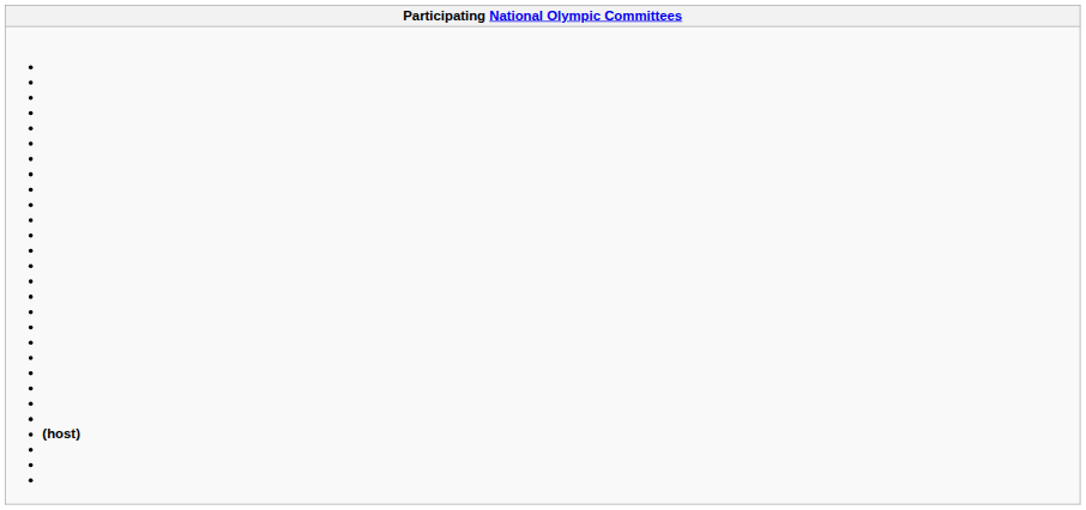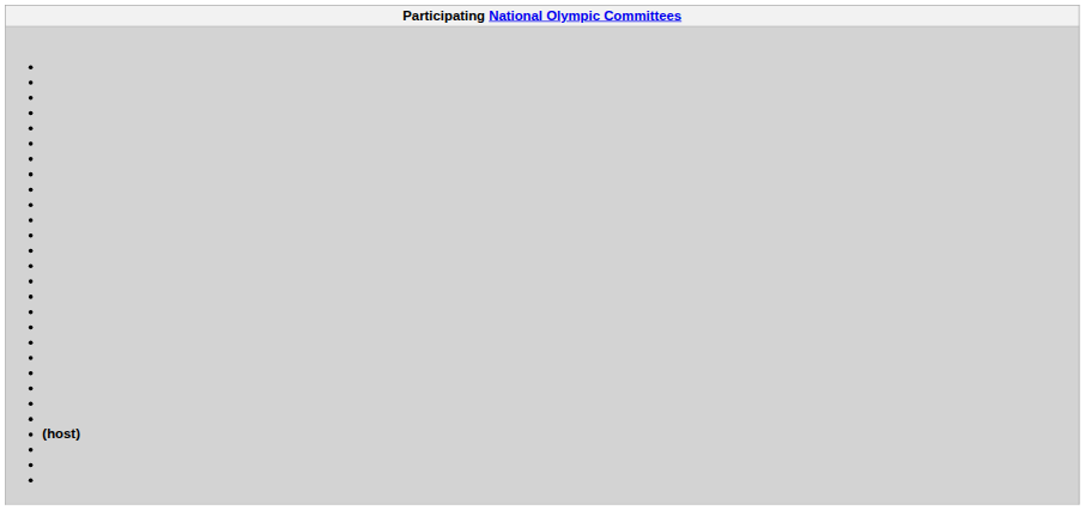row 2 | column 1: no background -> lightgrey background
